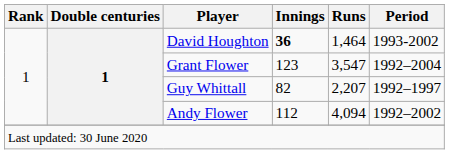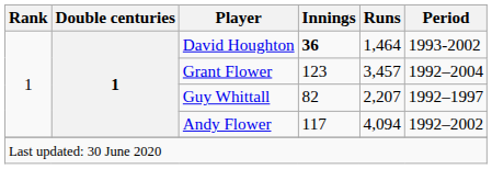Grant Flower | Runs: 3,547 -> 3,457
Andy Flower | Innings: 112 -> 117
